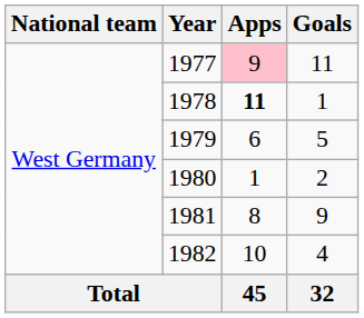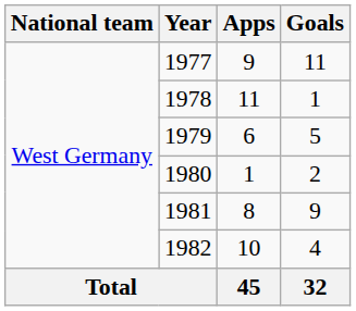1977 | Apps: pink background -> no background
1978 | Apps: bold -> normal
